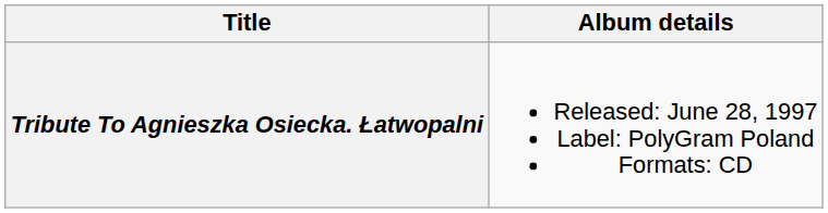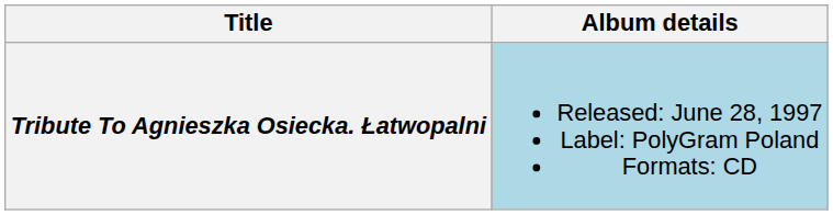Tribute To Agnieszka Osiecka. Łatwopalni | Album details: no background -> lightblue background
